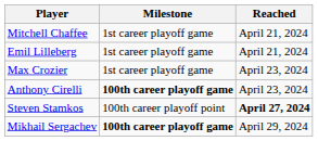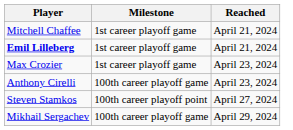row 3 | Player: normal -> bold
row 5 | Milestone: bold -> normal
row 6 | Reached: bold -> normal
row 7 | Milestone: bold -> normal
